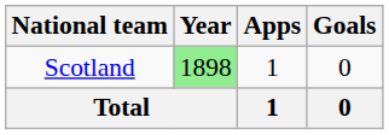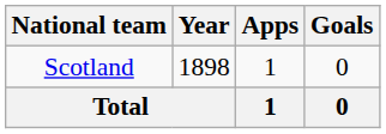Scotland | Year: lightgreen background -> no background
